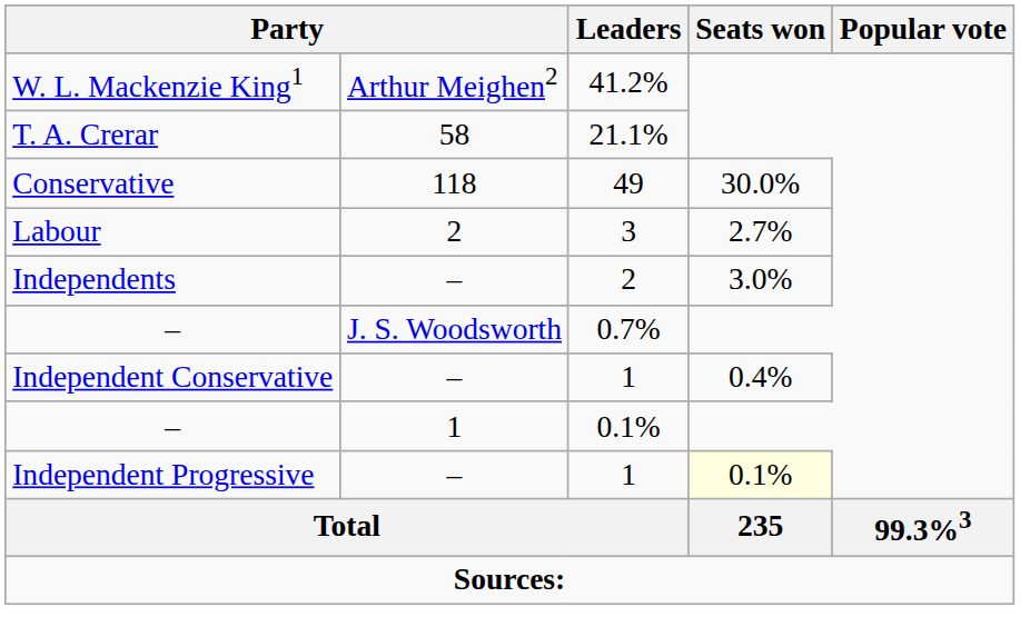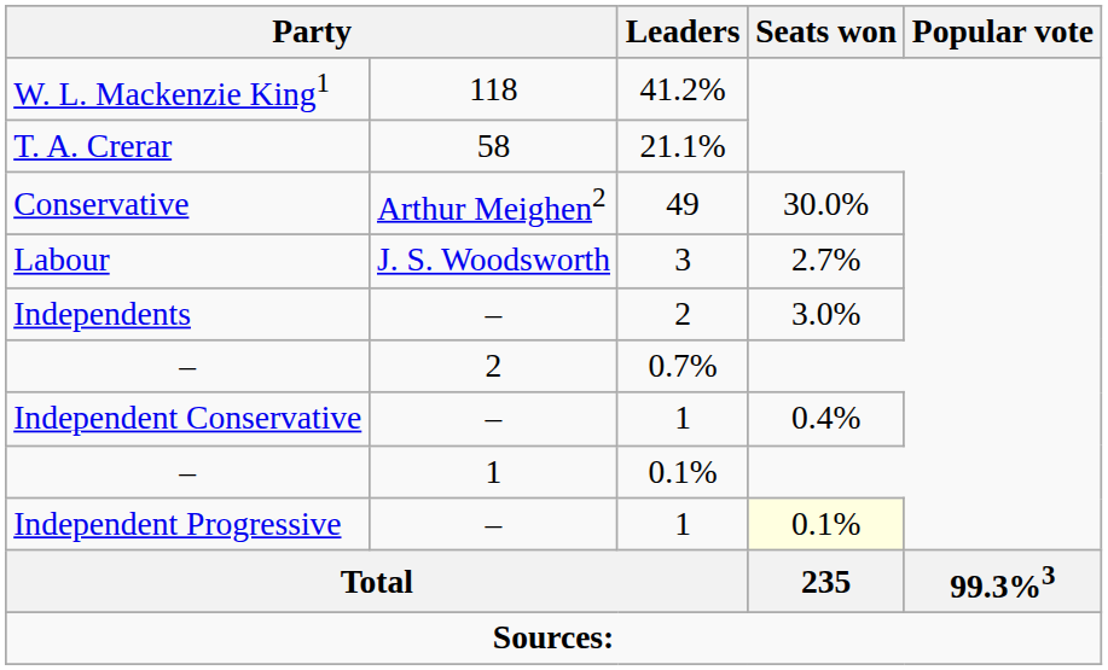W. L. Mackenzie King1 | column 2: Arthur Meighen2 -> 118
Conservative | column 2: 118 -> Arthur Meighen2
Labour | column 2: 2 -> J. S. Woodsworth
– / 0.7% | column 2: J. S. Woodsworth -> 2
